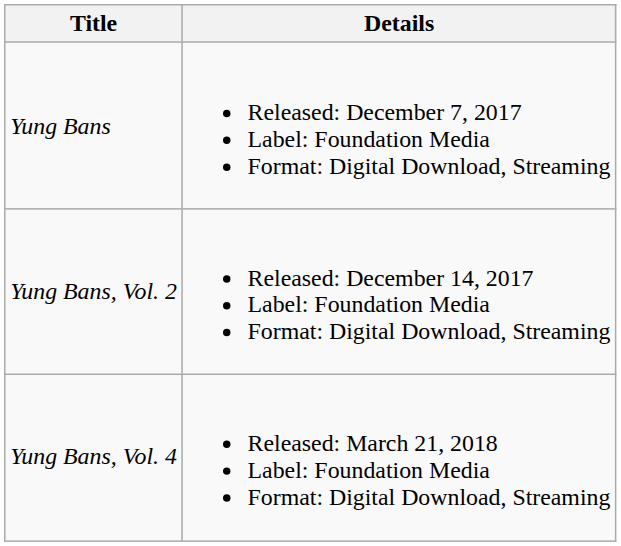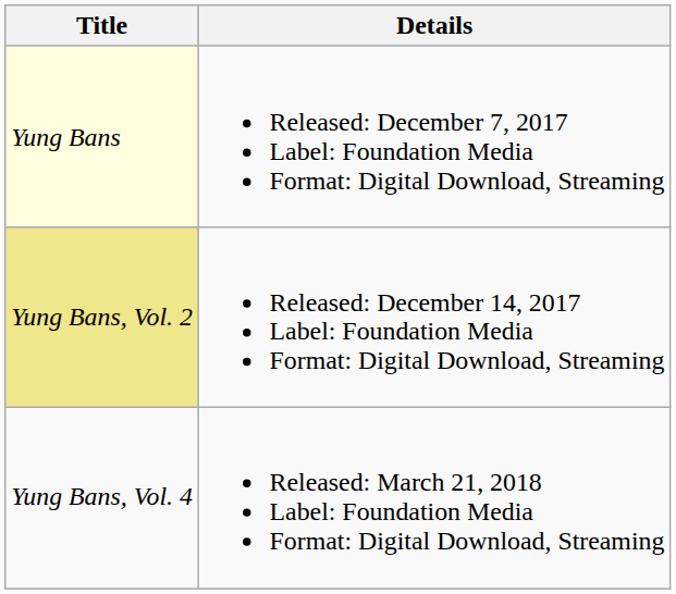Yung Bans | Title: no background -> lightyellow background
Yung Bans, Vol. 2 | Title: no background -> khaki background
